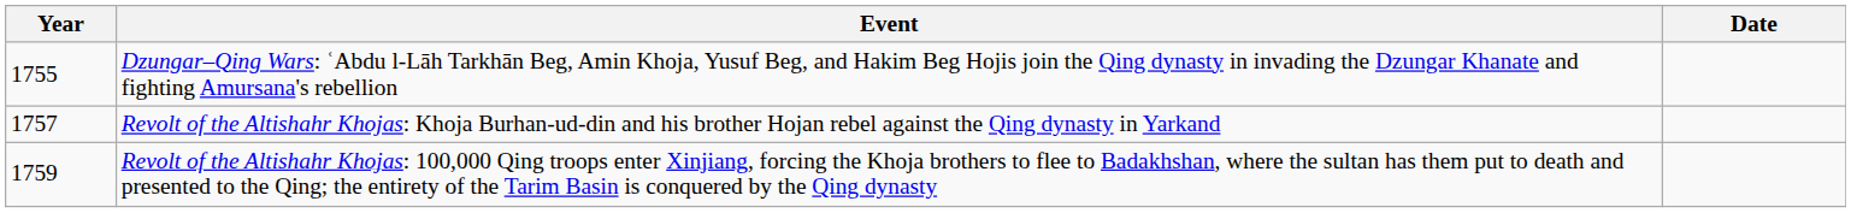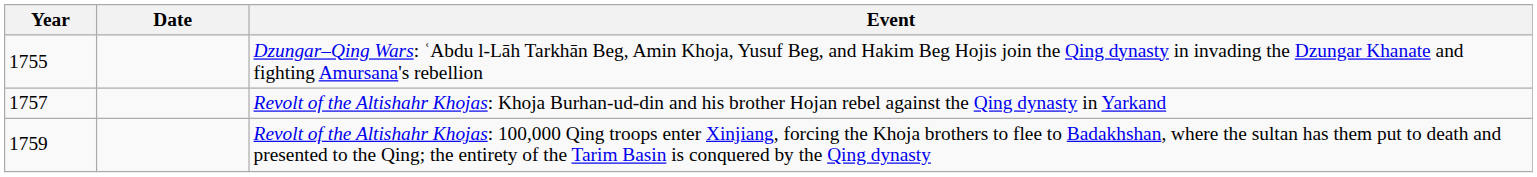columns swapped: Date <-> Event
